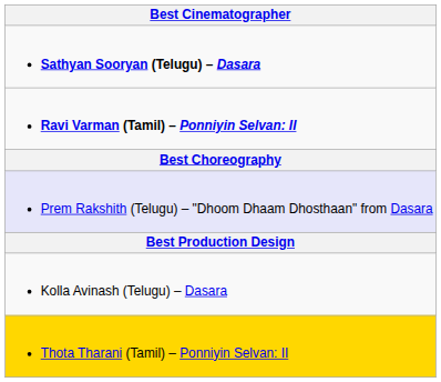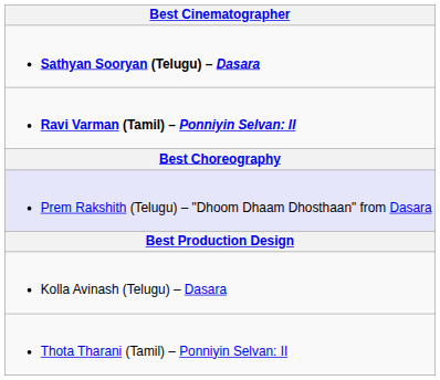row 8 | column 1: gold background -> no background
